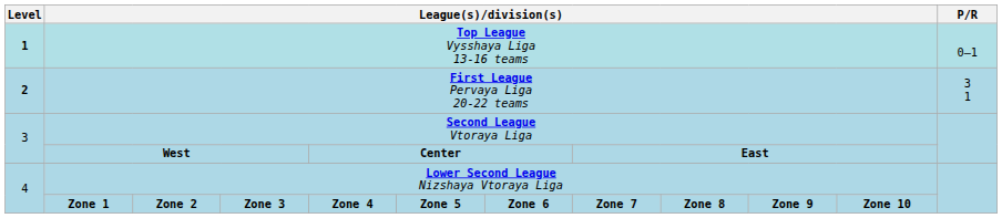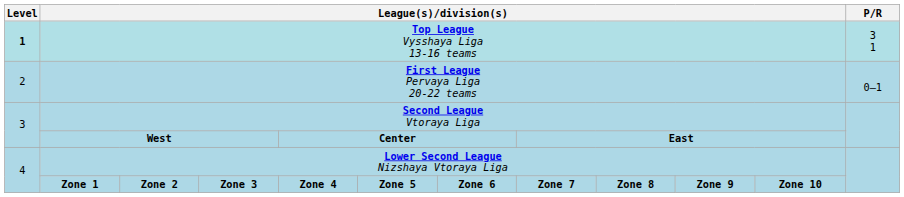Top League Vysshaya Liga 13-16 teams | P/R: 0–1 -> 3 1
First League Pervaya Liga 20-22 teams | Level: bold -> normal
First League Pervaya Liga 20-22 teams | P/R: 3 1 -> 0–1
